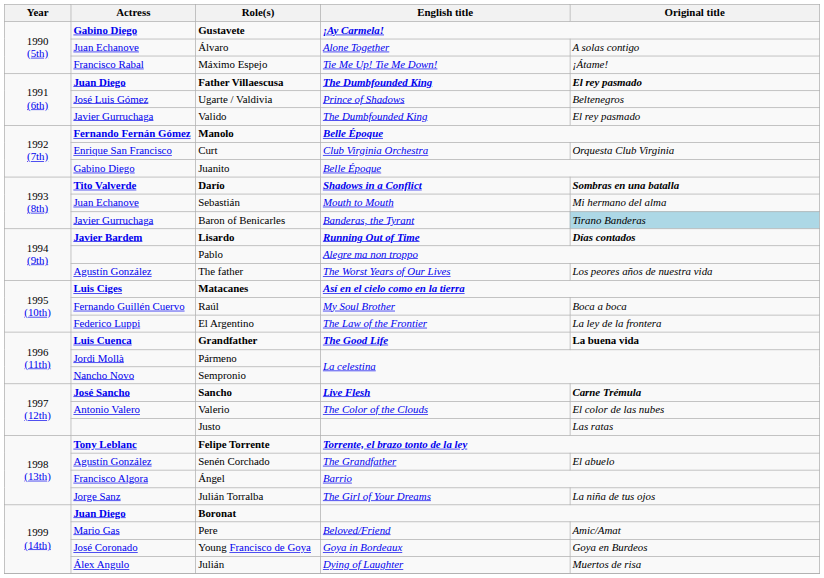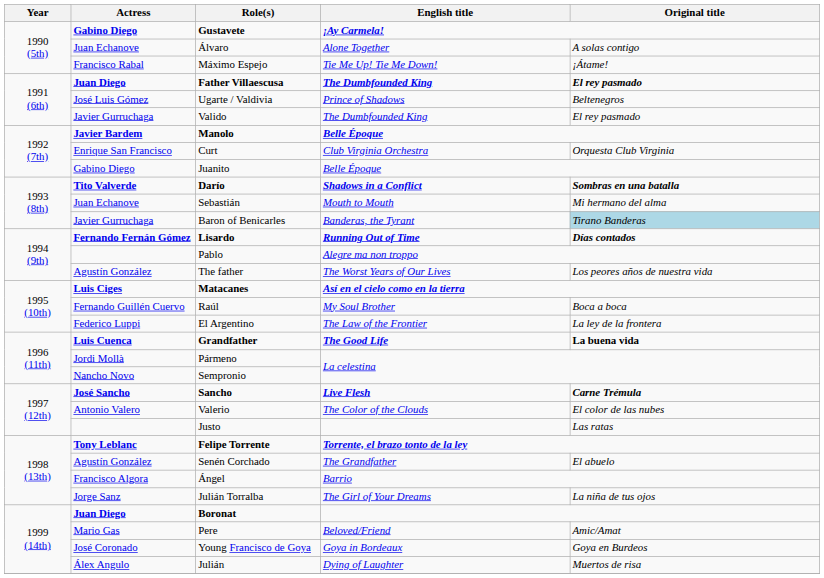Manolo | Actress: Fernando Fernán Gómez -> Javier Bardem
Lisardo | Actress: Javier Bardem -> Fernando Fernán Gómez
